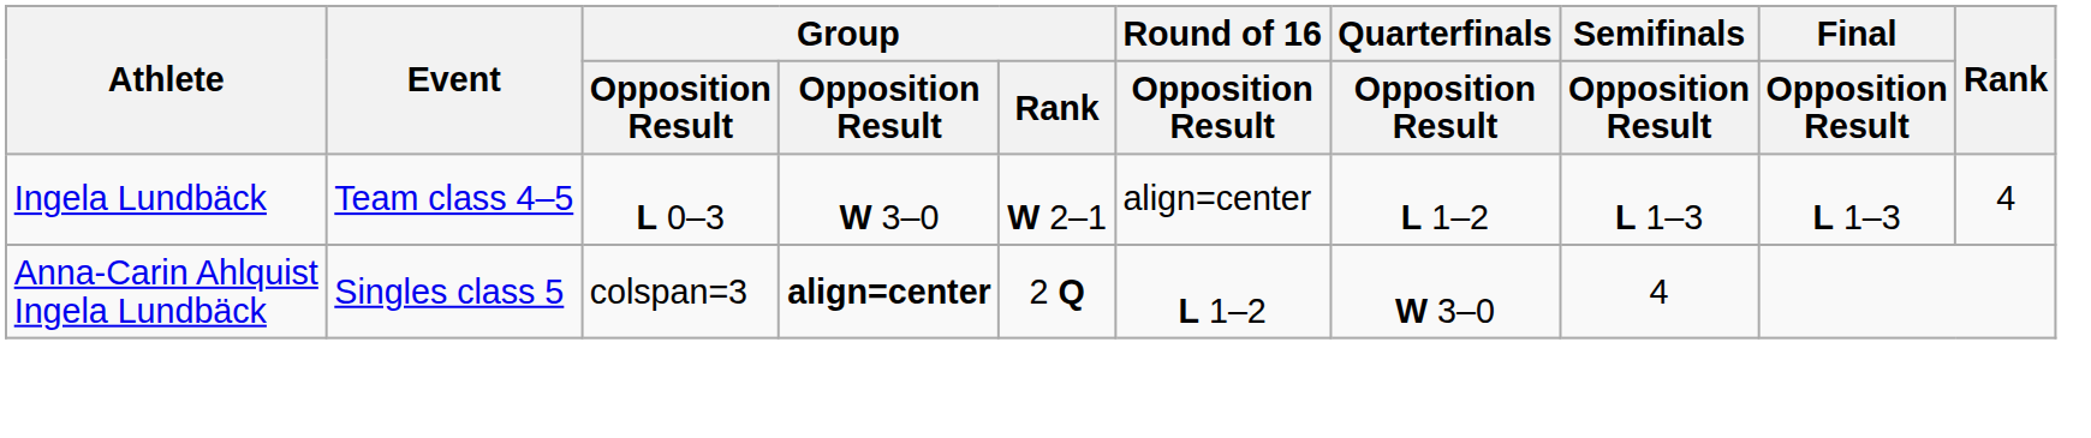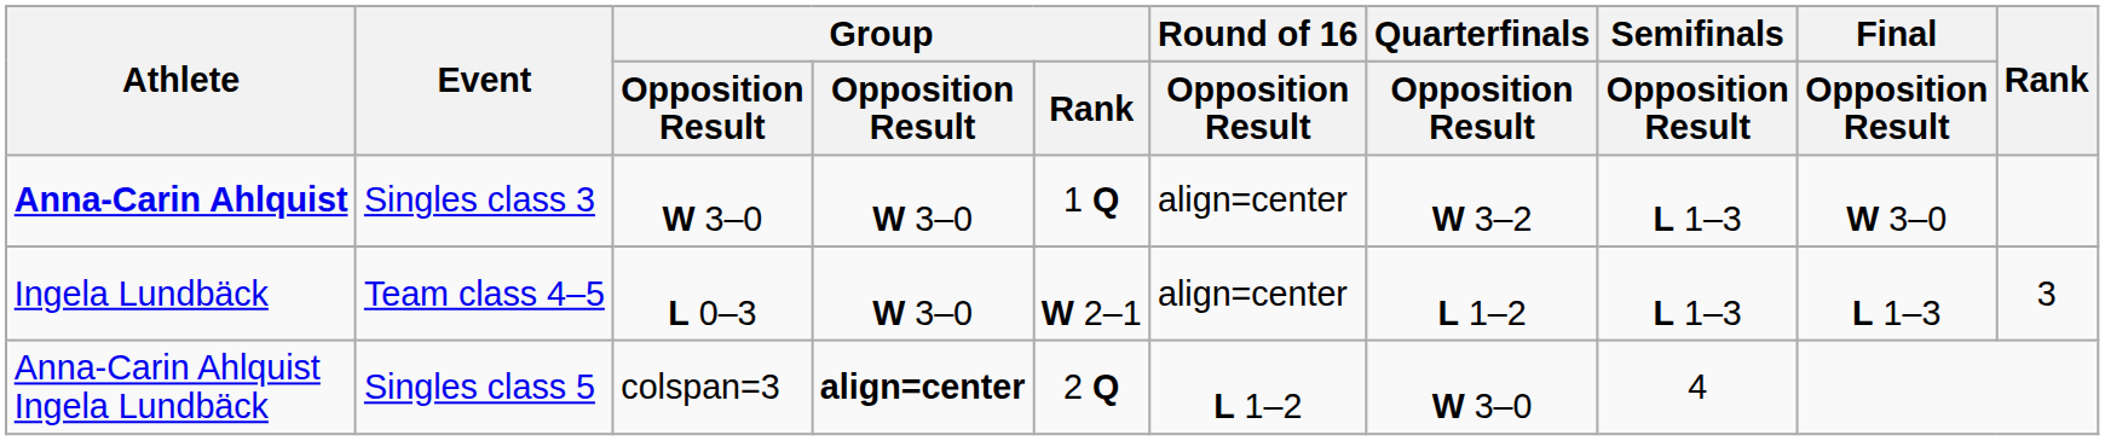+ row: Anna-Carin Ahlquist | Singles class 3 | W 3–0 | W 3–0 | 1 Q | align=center | W 3–2 | L 1–3 | W 3–0
Ingela Lundbäck | Rank: 4 -> 3
